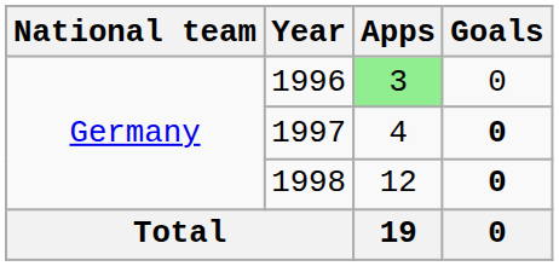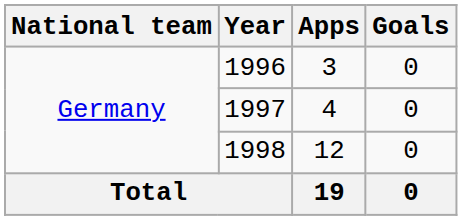1996 | Apps: lightgreen background -> no background
1997 | Goals: bold -> normal
1998 | Goals: bold -> normal
